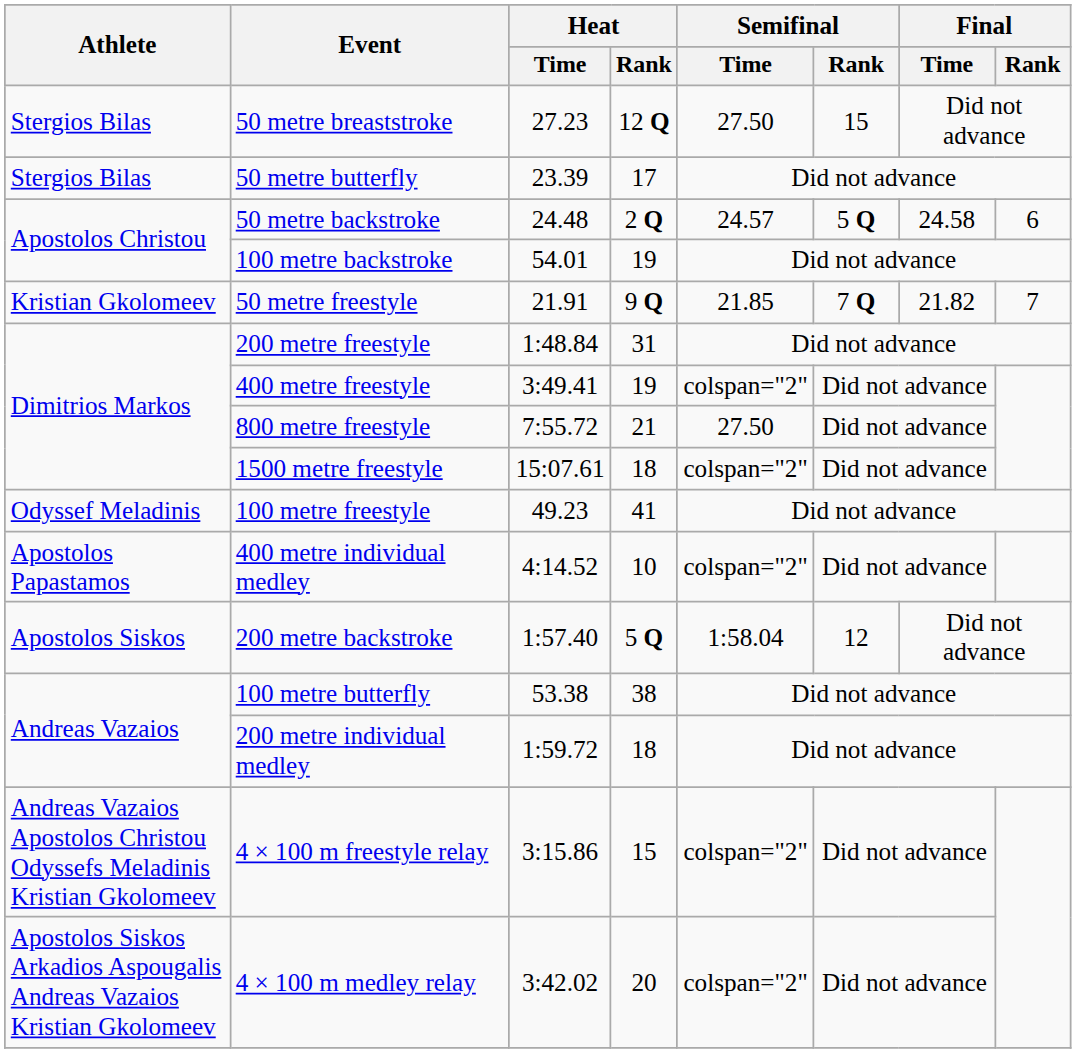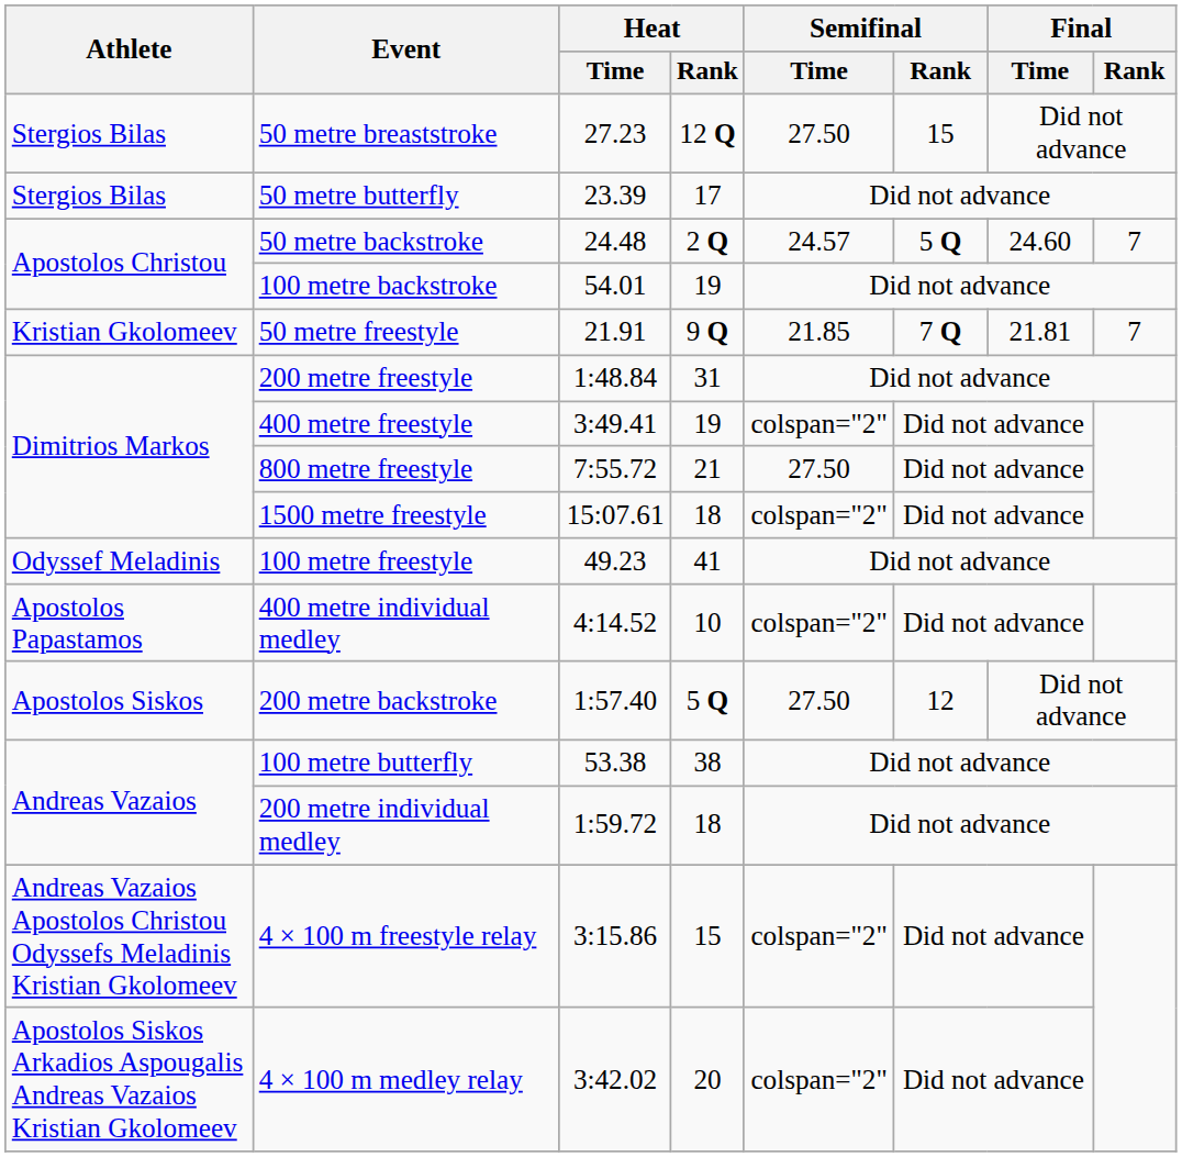50 metre backstroke | Final / Time: 24.58 -> 24.60
50 metre backstroke | Final / Rank: 6 -> 7
50 metre freestyle | Final / Time: 21.82 -> 21.81
200 metre backstroke | Semifinal / Time: 1:58.04 -> 27.50
